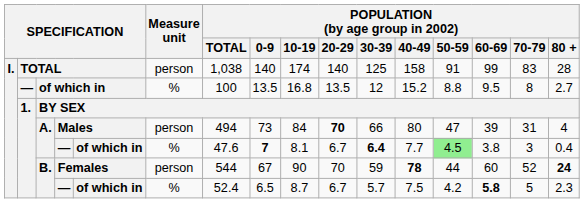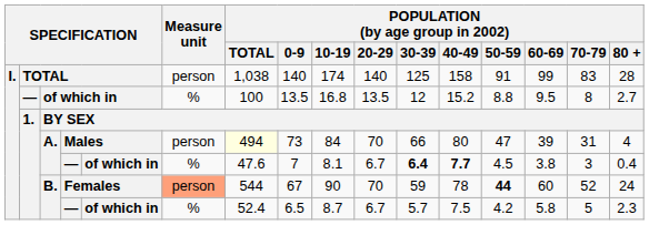Males | POPULATION (by age group in 2002) / TOTAL: no background -> lightyellow background
Males | POPULATION (by age group in 2002) / 20-29: bold -> normal
A. / — | POPULATION (by age group in 2002) / 0-9: bold -> normal
A. / — | POPULATION (by age group in 2002) / 40-49: normal -> bold
A. / — | POPULATION (by age group in 2002) / 50-59: lightgreen background -> no background
Females | Measure unit: no background -> lightsalmon background
Females | POPULATION (by age group in 2002) / 40-49: bold -> normal
Females | POPULATION (by age group in 2002) / 50-59: normal -> bold
Females | POPULATION (by age group in 2002) / 80 +: bold -> normal
B. / — | POPULATION (by age group in 2002) / 60-69: bold -> normal
